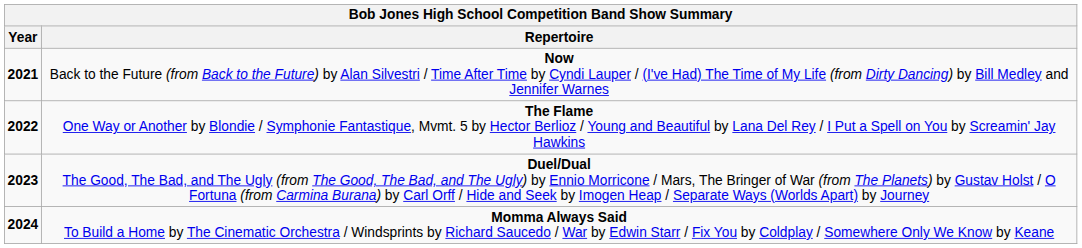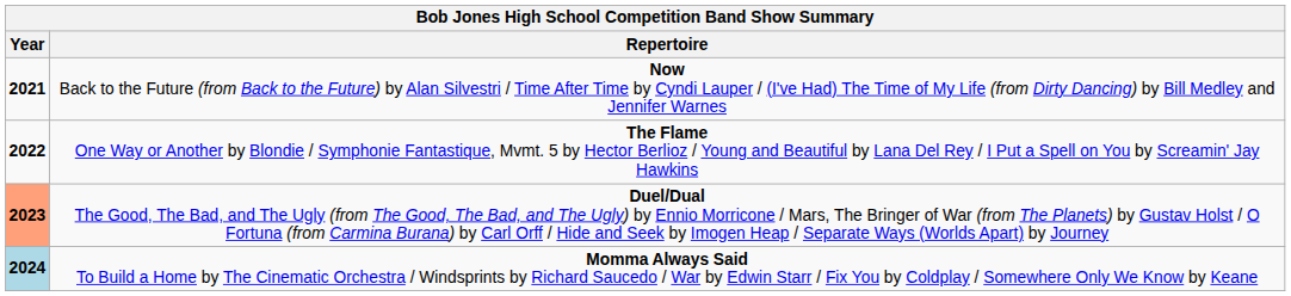row 5 | Year: no background -> lightsalmon background
row 6 | Year: no background -> lightblue background
